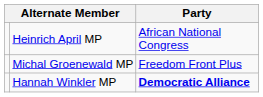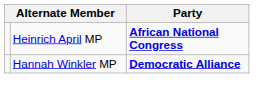Heinrich April MP | Party: normal -> bold
- row: Michal Groenewald MP | Freedom Front Plus
